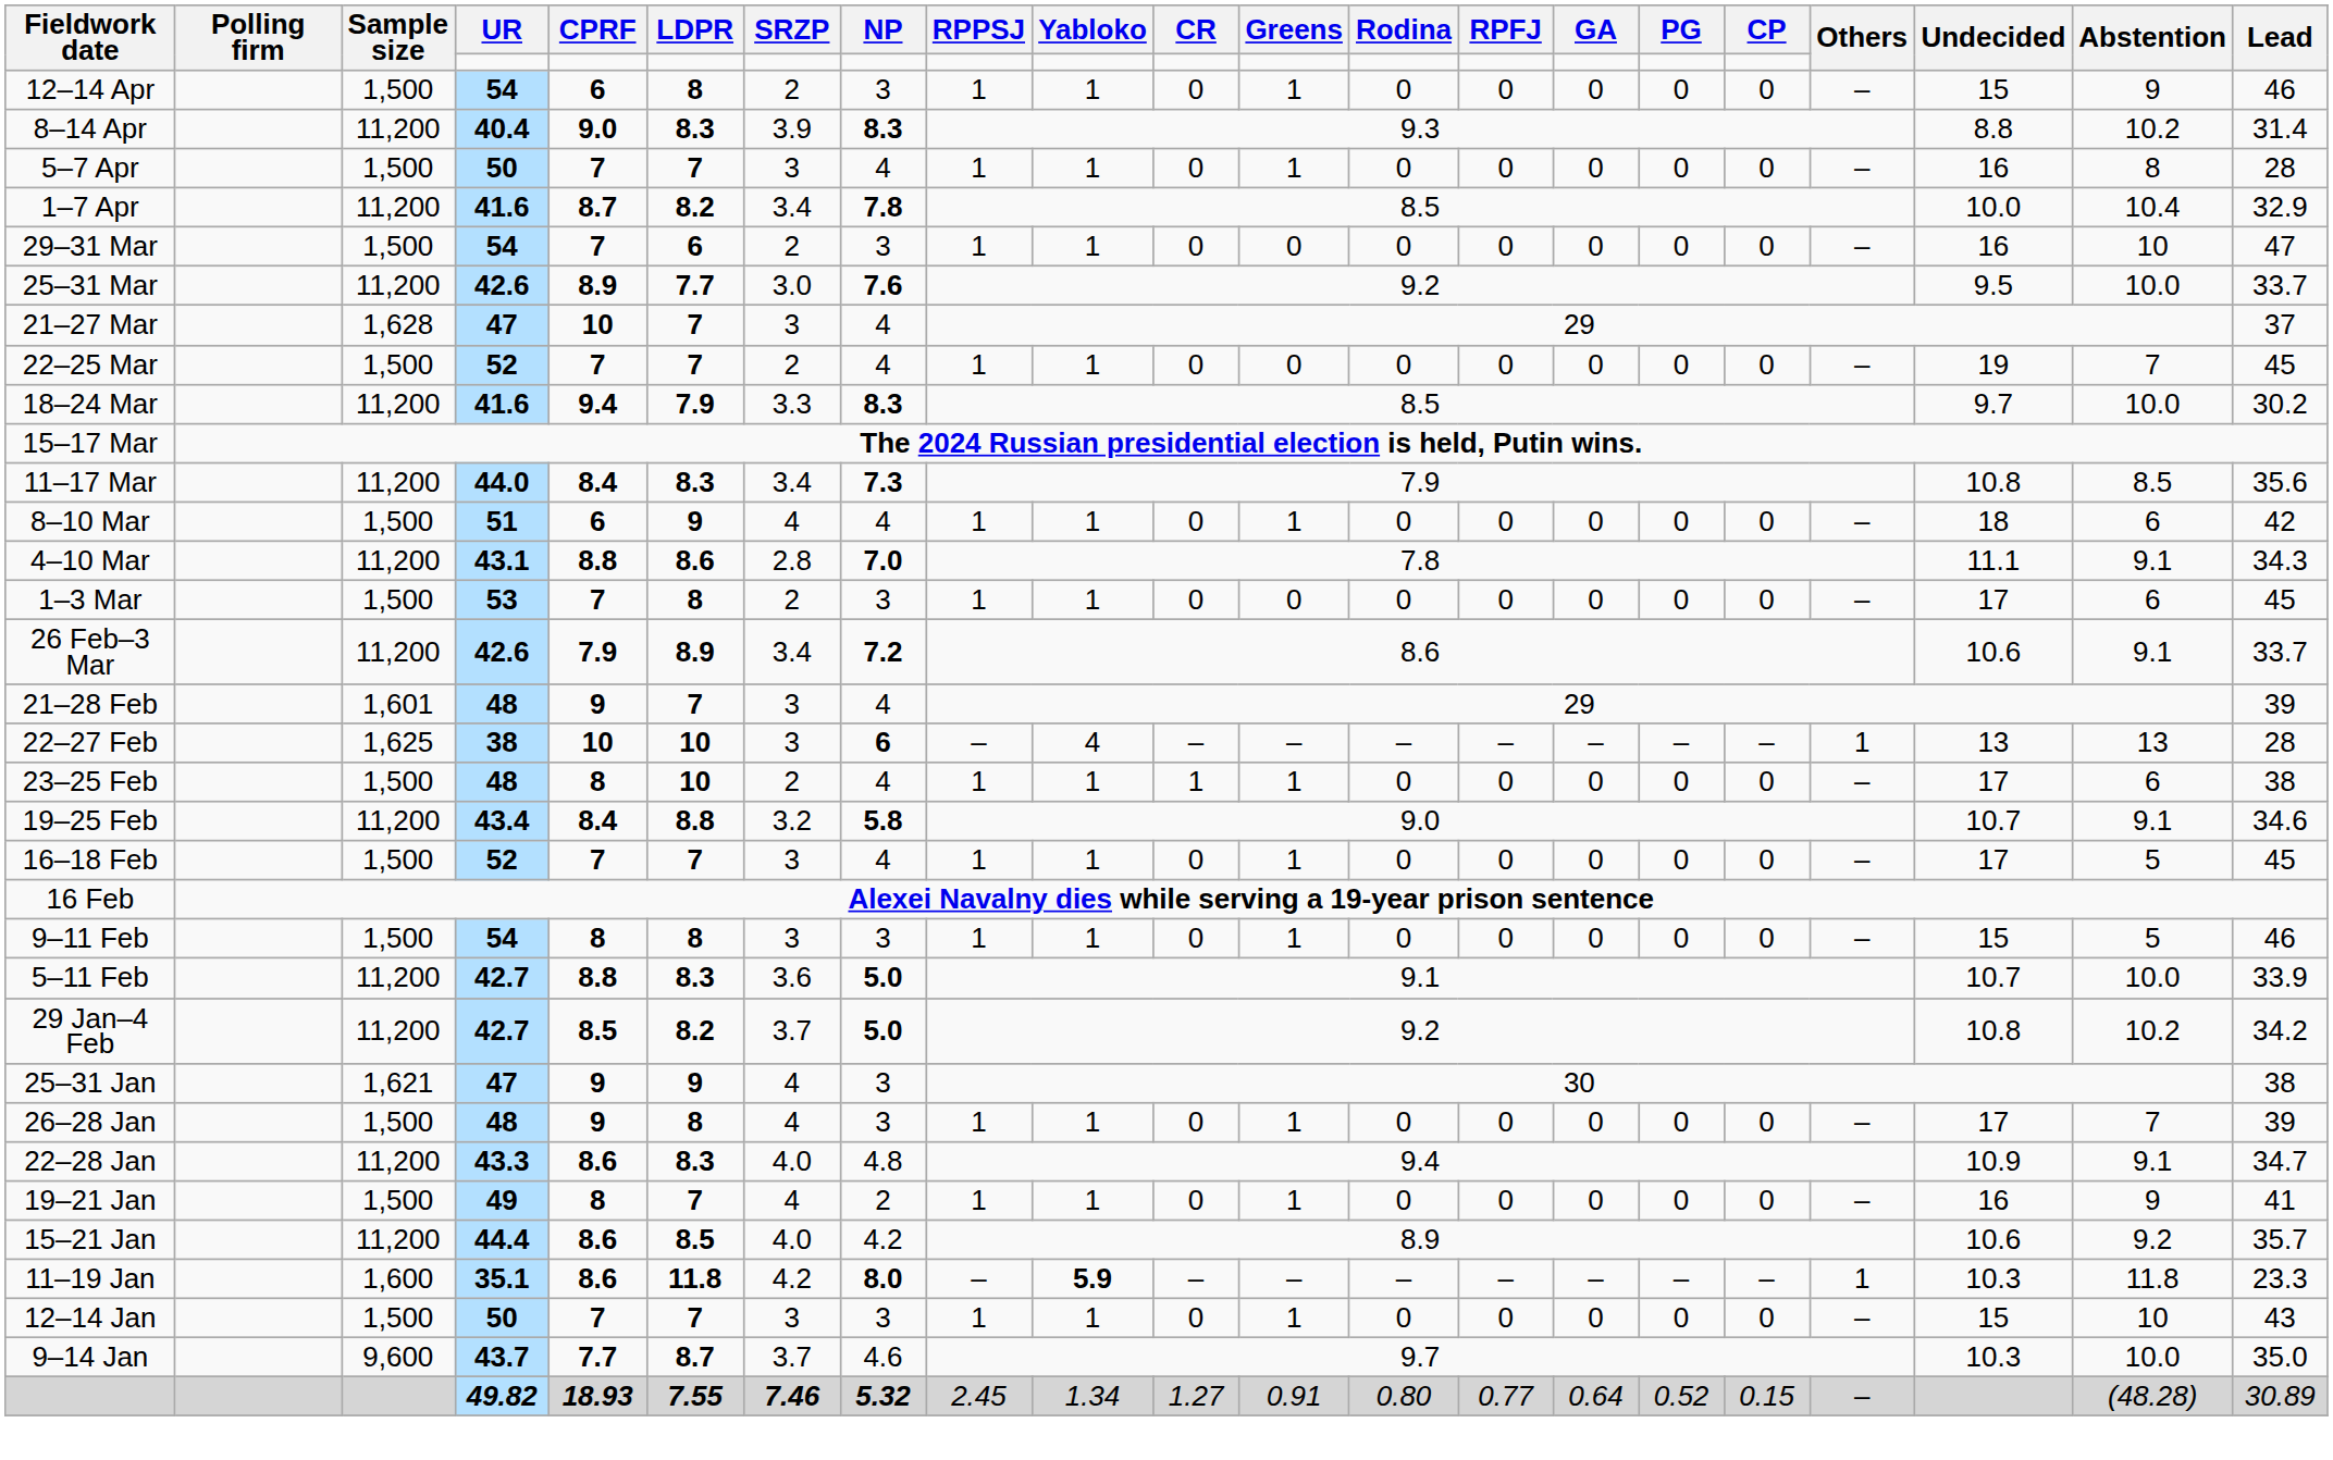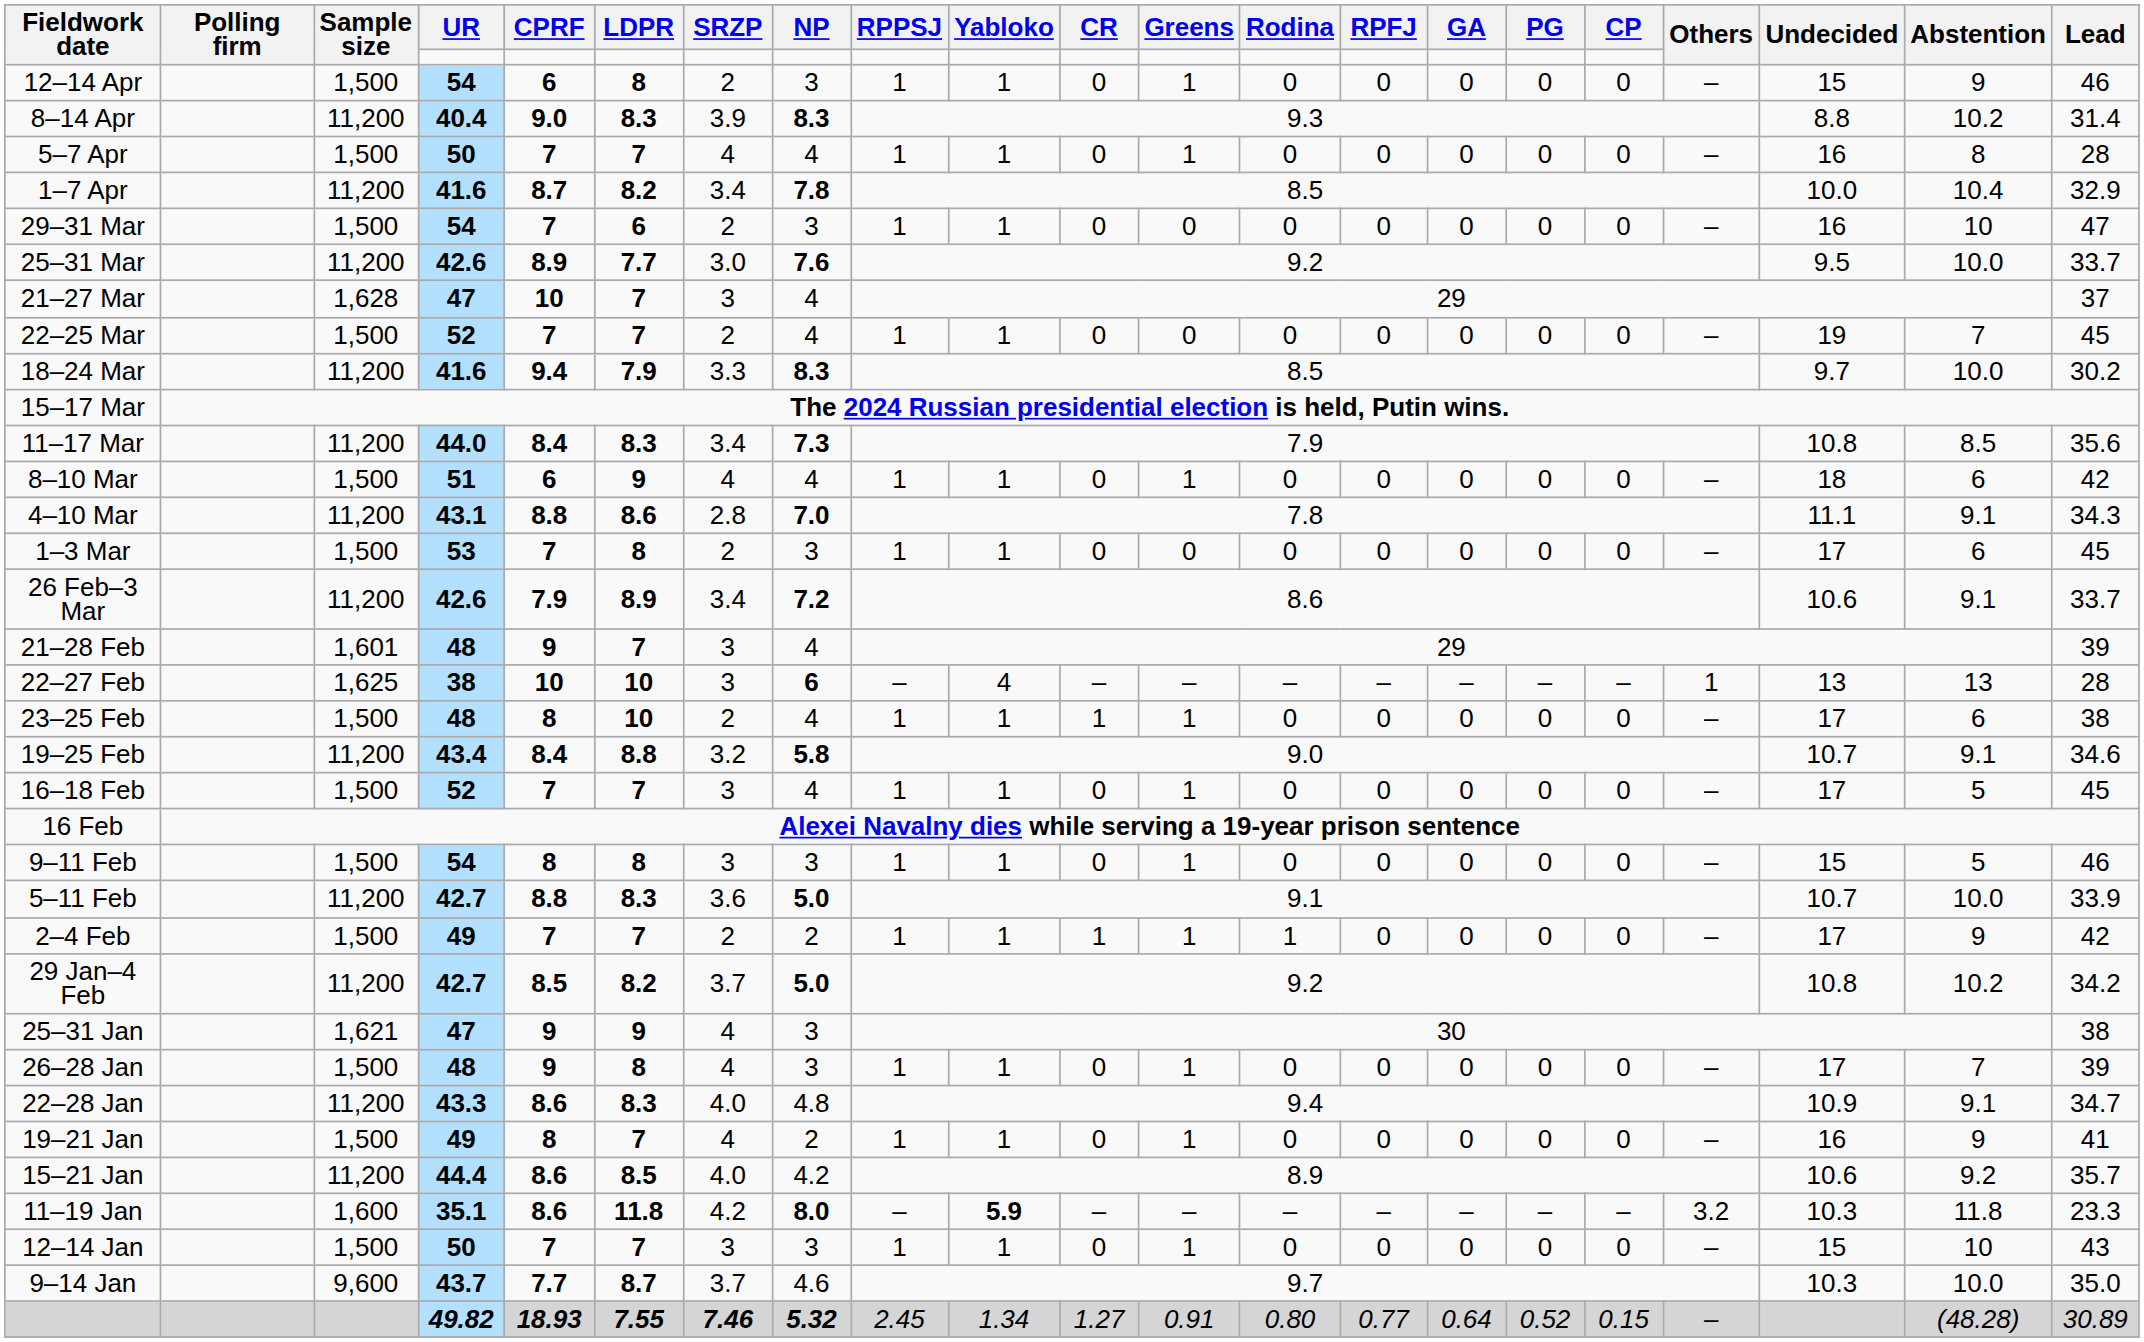5–7 Apr | SRZP: 3 -> 4
+ row: 2–4 Feb | 1,500 | 49 | 7 | 7 | 2 | 2 | 1 | 1 | 1 | 1 | 1 | 0 | 0 | 0 | 0 | – | 17 | 9 | 42
11–19 Jan | Others: 1 -> 3.2
